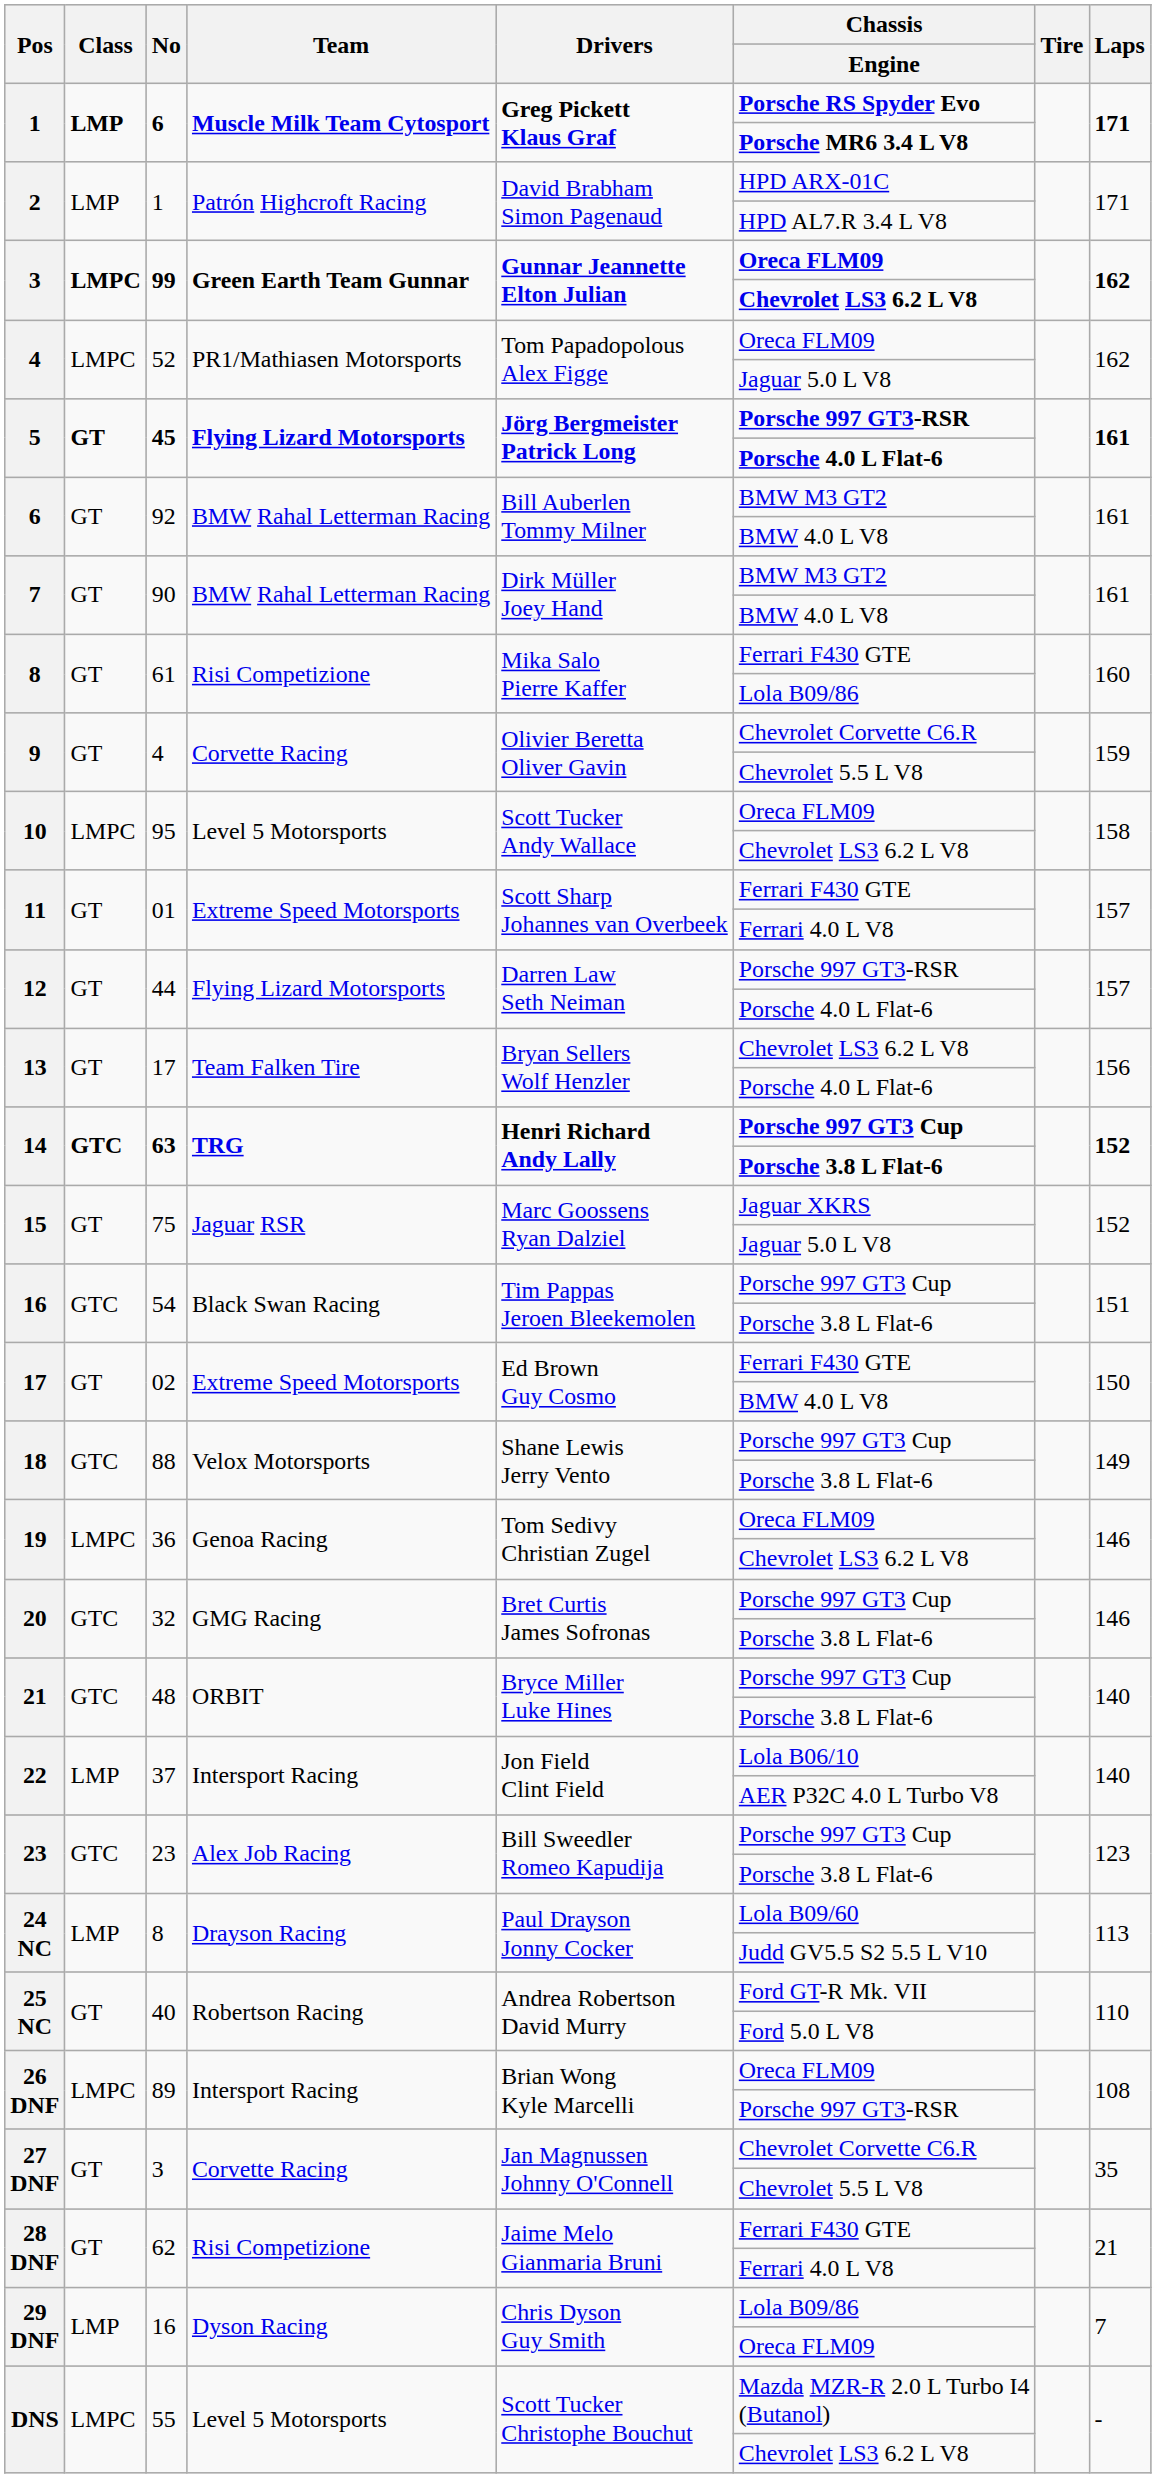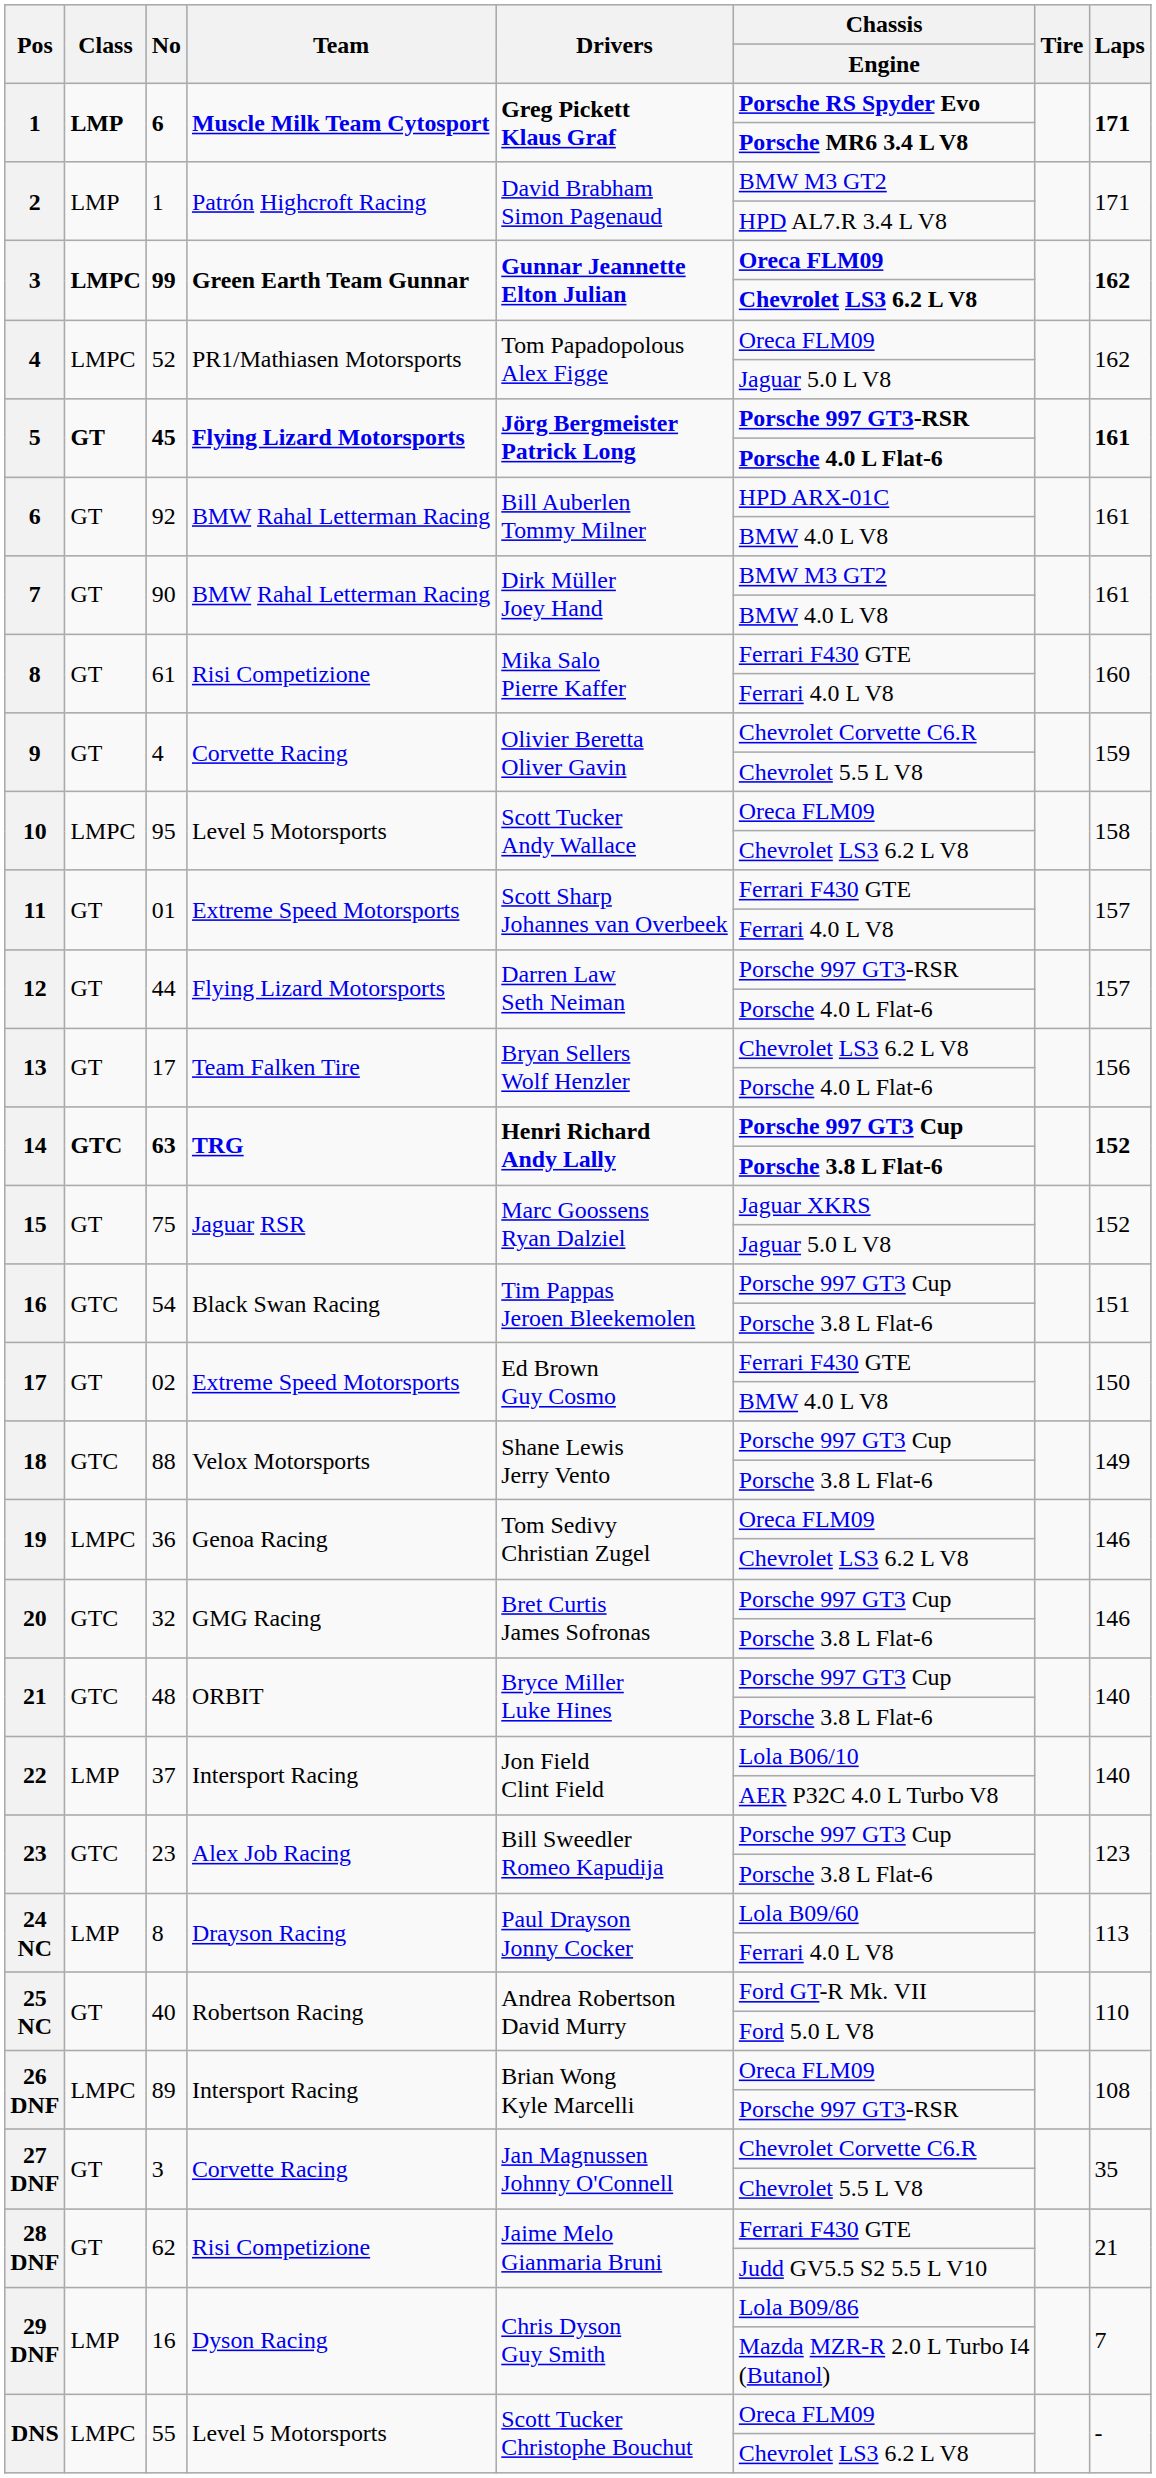row 5 | Chassis / Engine: HPD ARX-01C -> BMW M3 GT2
row 13 | Chassis / Engine: BMW M3 GT2 -> HPD ARX-01C
row 18 | Chassis / Engine: Lola B09/86 -> Ferrari 4.0 L V8
row 50 | Chassis / Engine: Judd GV5.5 S2 5.5 L V10 -> Ferrari 4.0 L V8
row 58 | Chassis / Engine: Ferrari 4.0 L V8 -> Judd GV5.5 S2 5.5 L V10
row 60 | Chassis / Engine: Oreca FLM09 -> Mazda MZR-R 2.0 L Turbo I4 (Butanol)
row 61 | Chassis / Engine: Mazda MZR-R 2.0 L Turbo I4 (Butanol) -> Oreca FLM09
